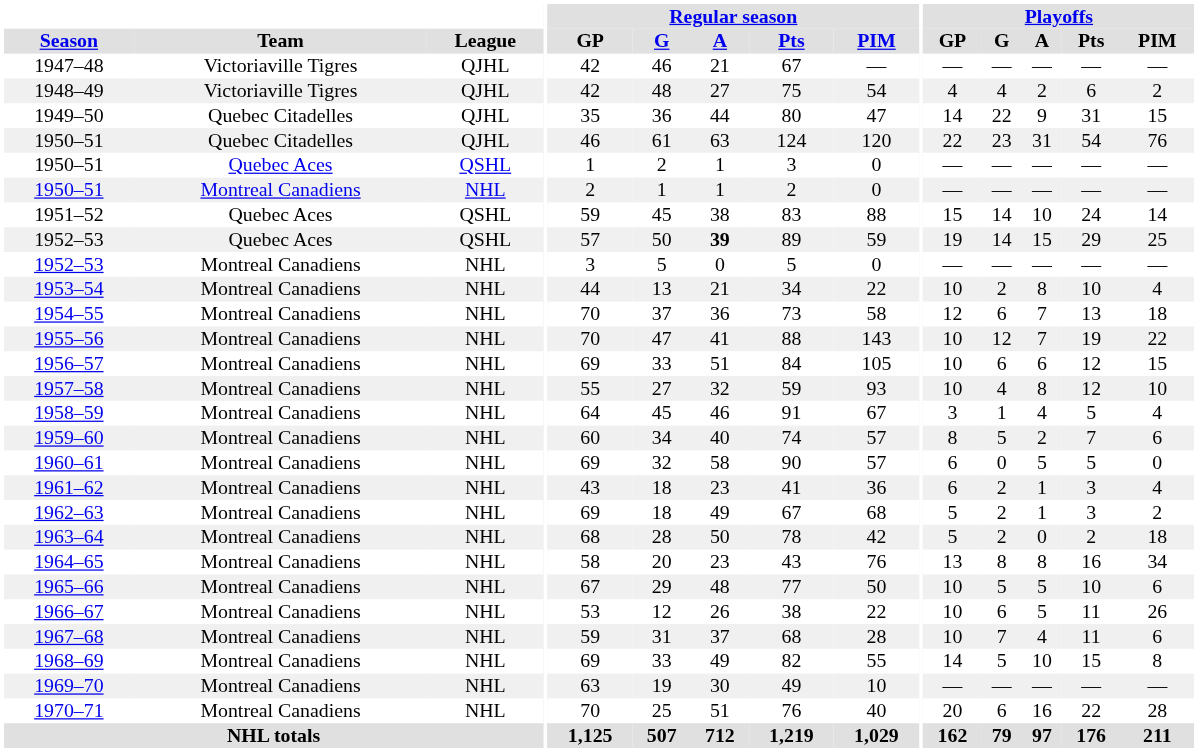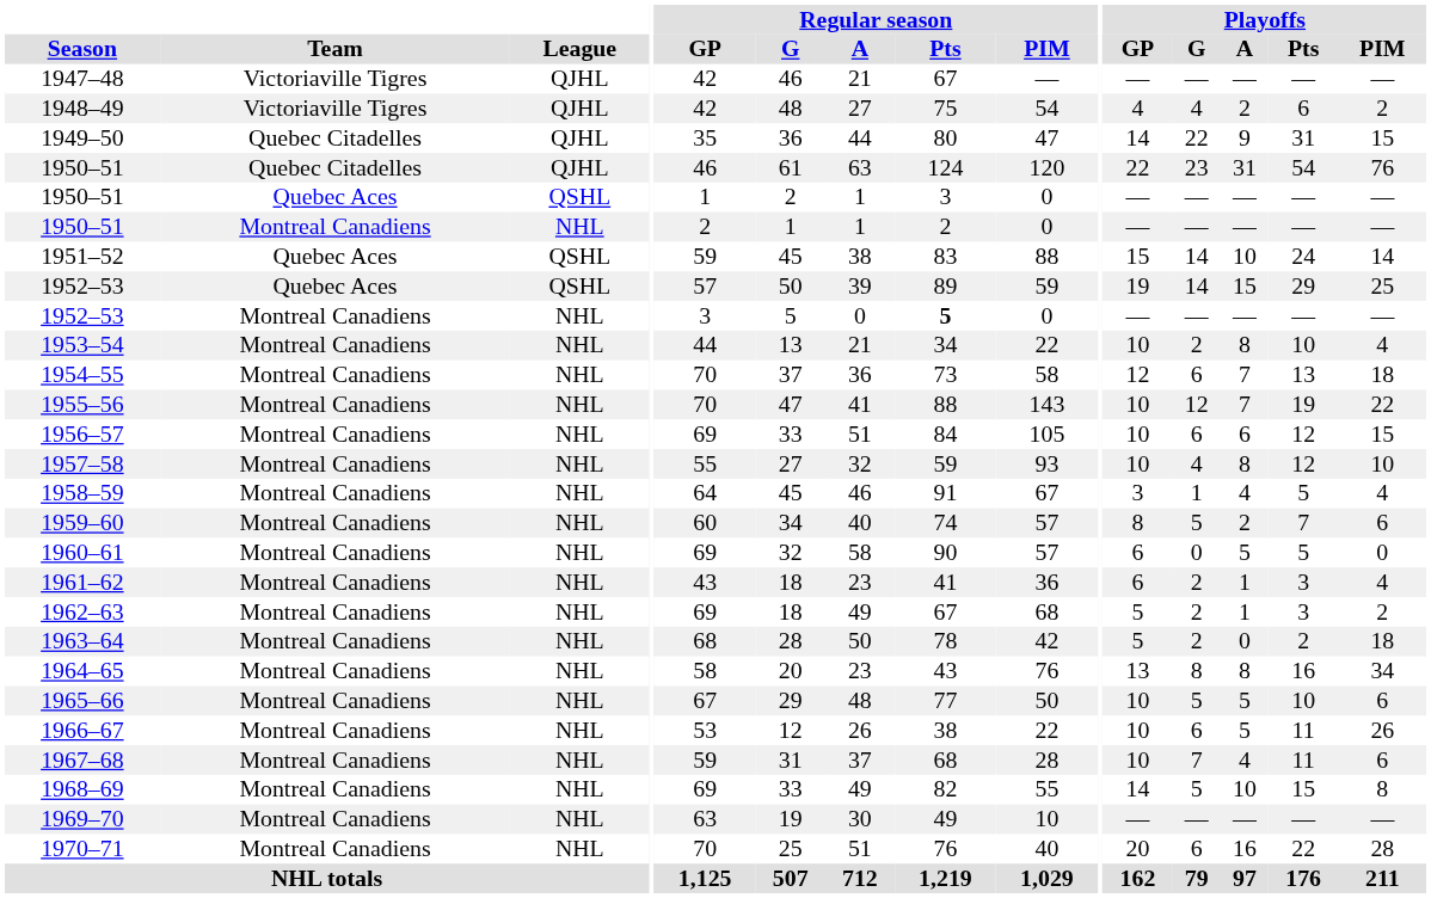1952–53 / Quebec Aces | Regular season / A: bold -> normal
1952–53 / Montreal Canadiens | Regular season / Pts: normal -> bold
